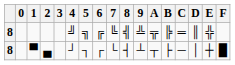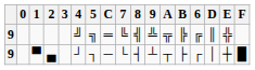columns swapped: 6 <-> C
row 2 | column 1: 8 -> 9
row 3 | column 1: 8 -> 9
